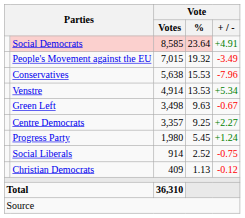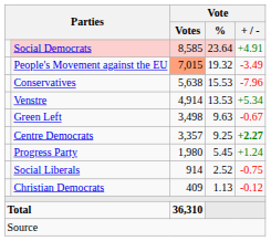People's Movement against the EU | Vote / Votes: no background -> lightsalmon background
Centre Democrats | Vote / + / -: normal -> bold
